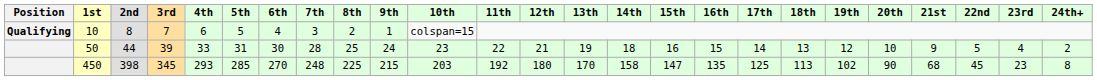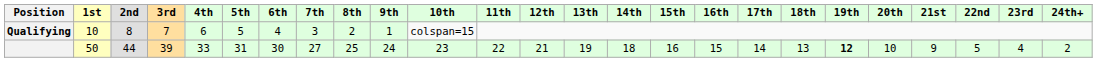50 | 7th: 28 -> 27
50 | 19th: normal -> bold
- row: 450 | 398 | 345 | 293 | 285 | 270 | 248 | 225 | 215 | 203 | 192 | 180 | 170 | 158 | 147 | 135 | 125 | 113 | 102 | 90 | 68 | 45 | 23 | 8
